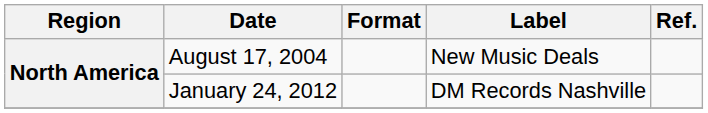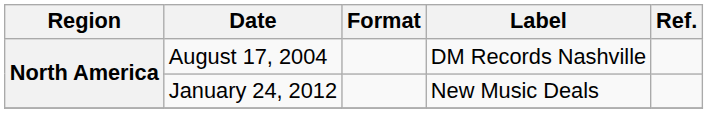August 17, 2004 | Label: New Music Deals -> DM Records Nashville
January 24, 2012 | Label: DM Records Nashville -> New Music Deals
